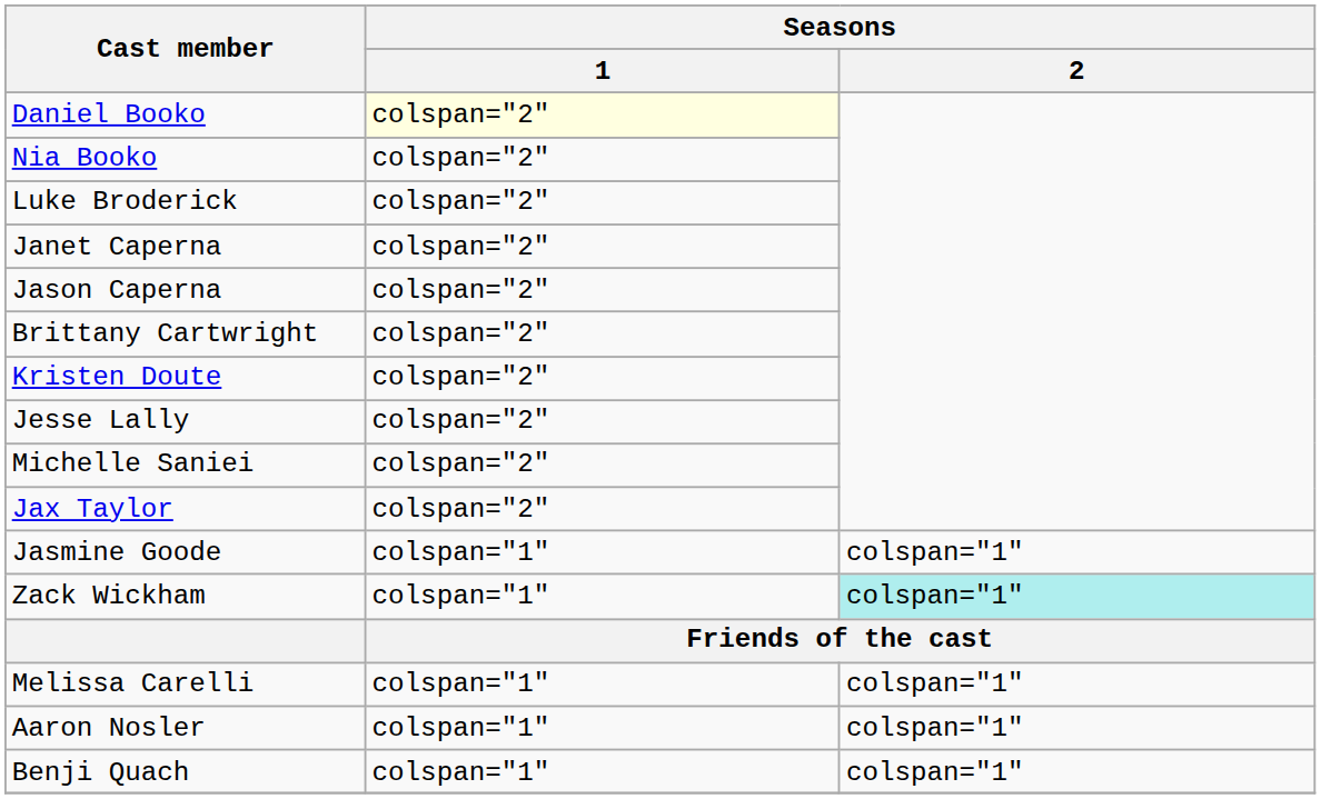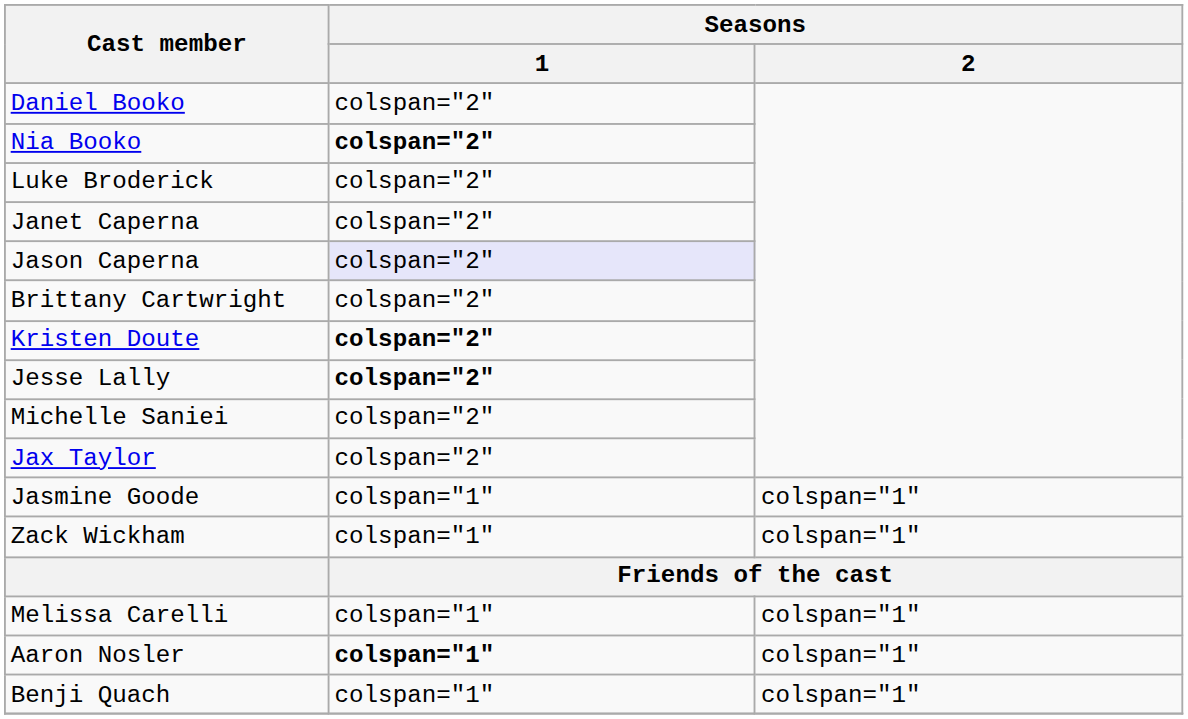Daniel Booko | Seasons / 1: lightyellow background -> no background
Nia Booko | Seasons / 1: normal -> bold
Jason Caperna | Seasons / 1: no background -> lavender background
Kristen Doute | Seasons / 1: normal -> bold
Jesse Lally | Seasons / 1: normal -> bold
Zack Wickham | Seasons / 2: paleturquoise background -> no background
Aaron Nosler | Seasons / 1: normal -> bold
